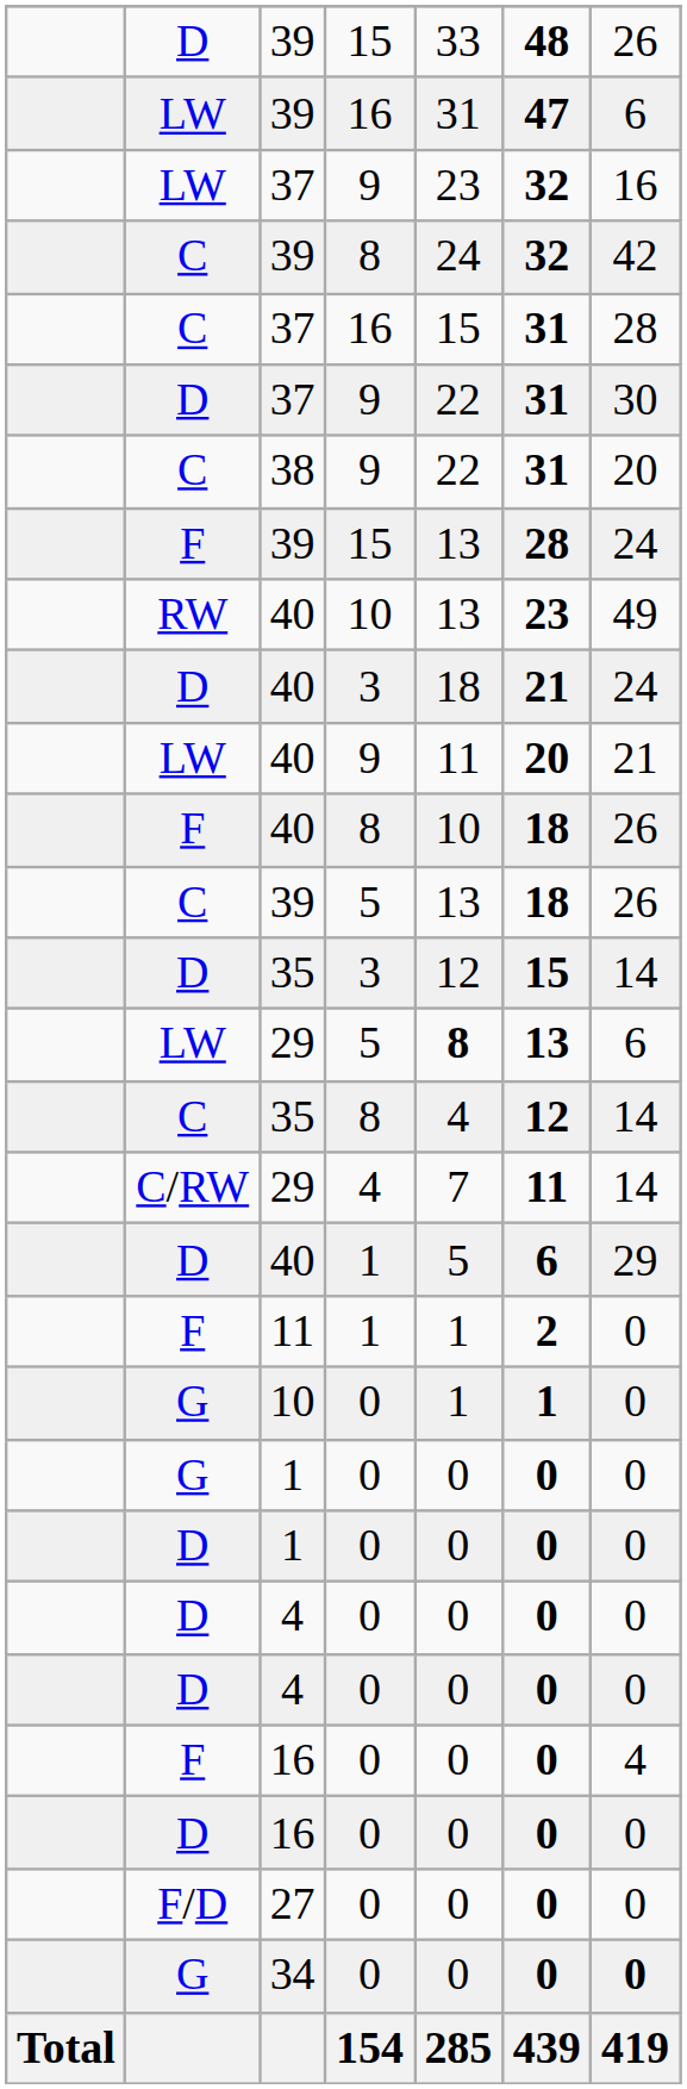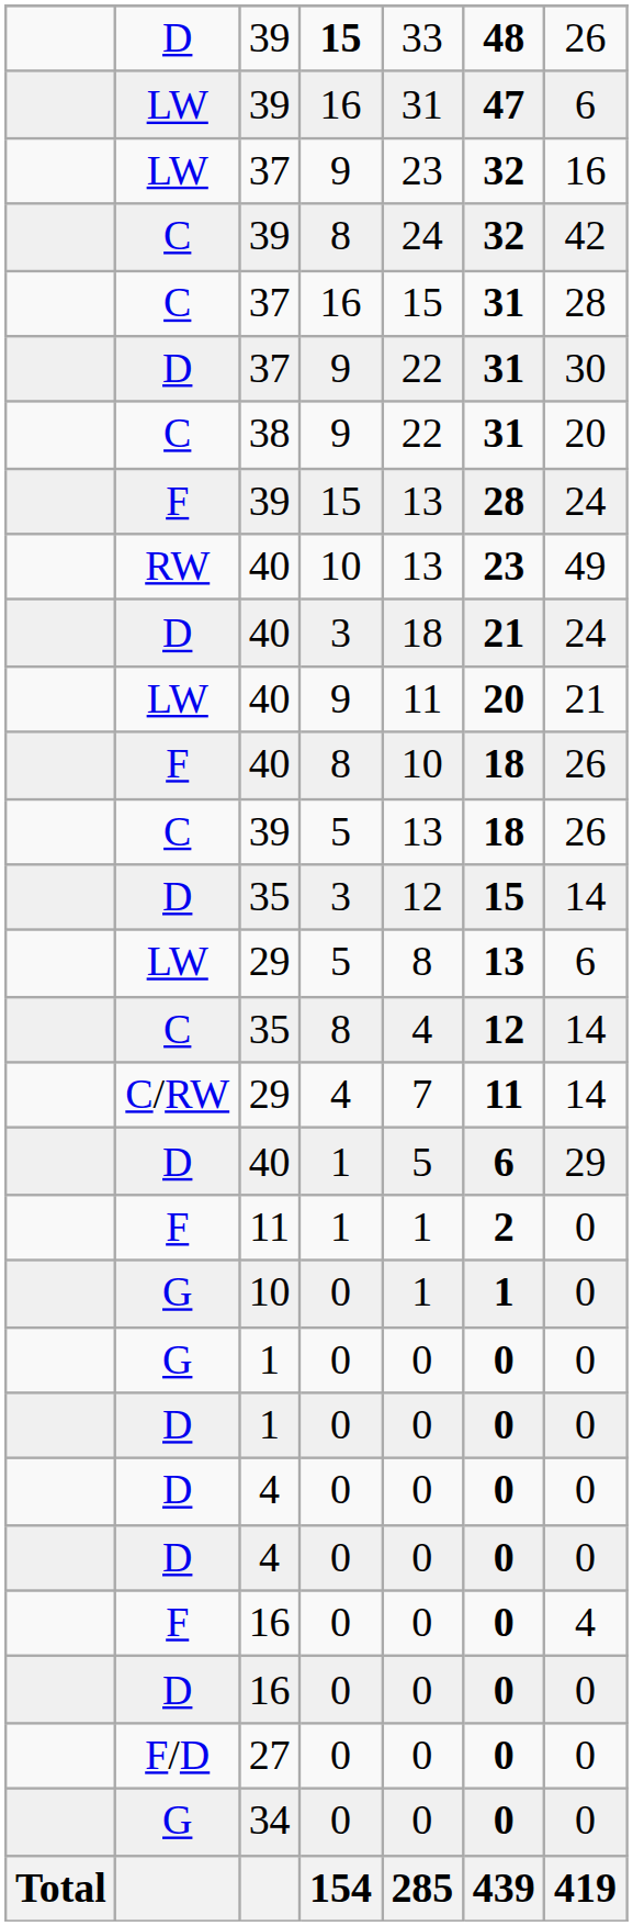D / 39 | column 4: normal -> bold
LW / 29 | column 5: bold -> normal
34 | column 7: bold -> normal
